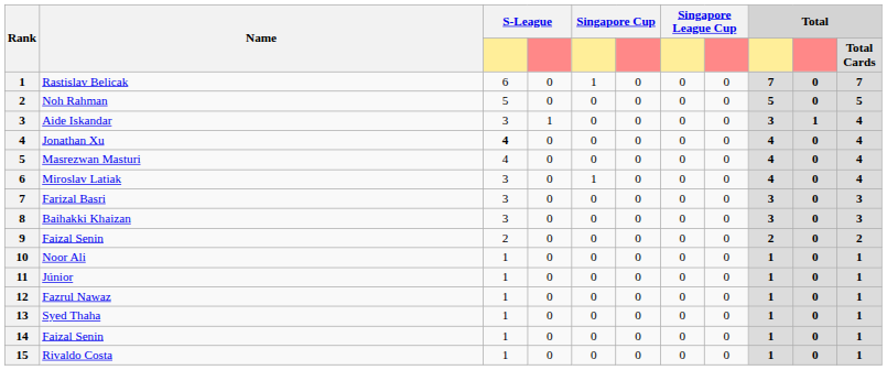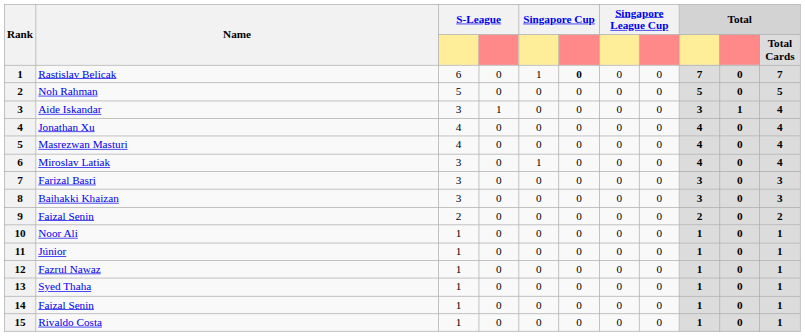Rastislav Belicak | column 6: normal -> bold
Jonathan Xu | column 3: bold -> normal
